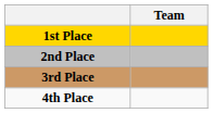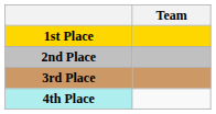4th Place | column 1: no background -> paleturquoise background
